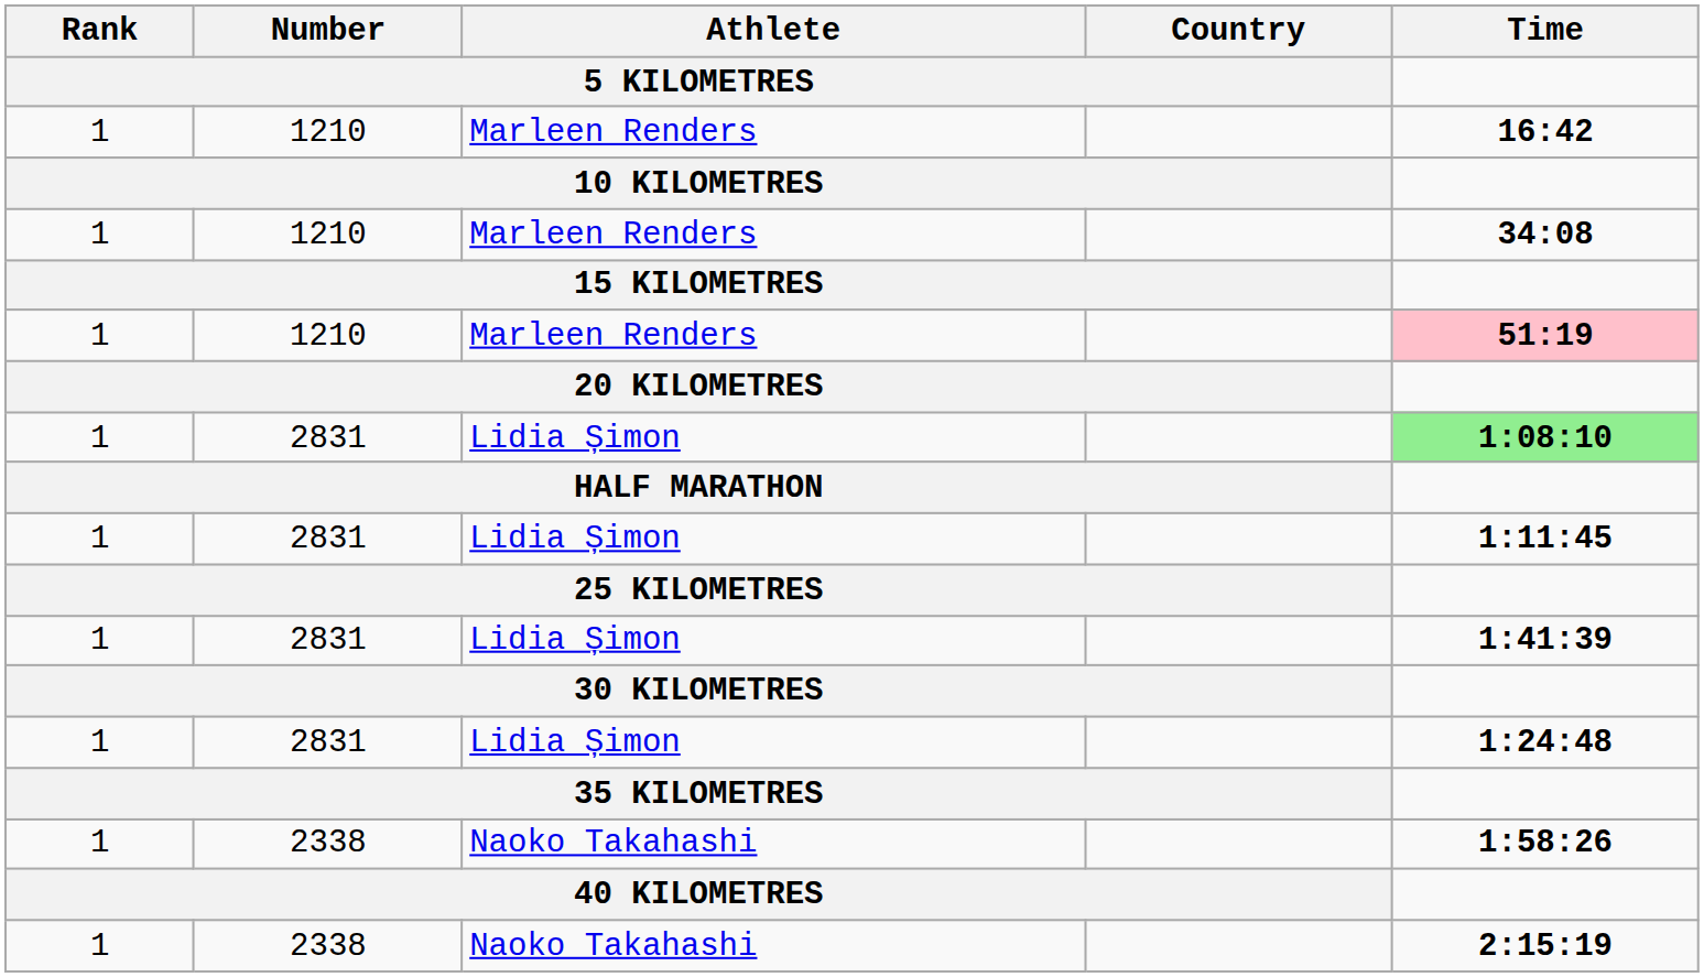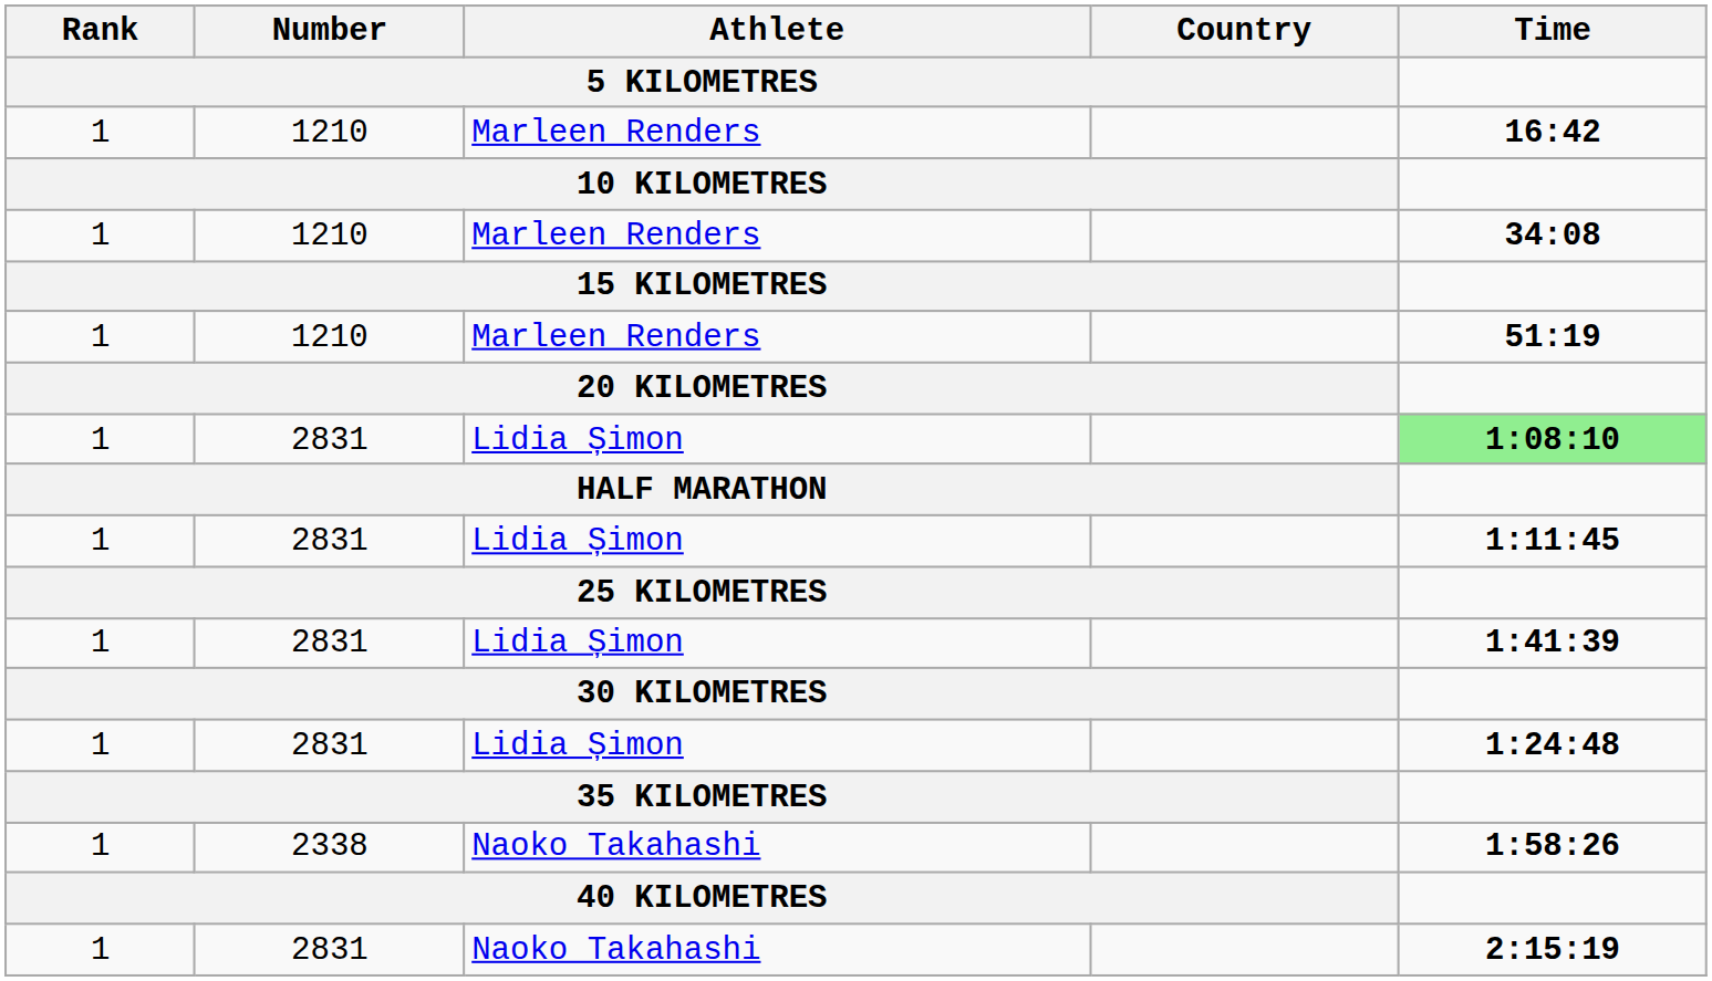row 7 | Time: pink background -> no background
row 19 | Number / 5 KILOMETRES: 2338 -> 2831
